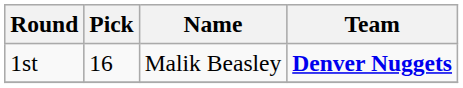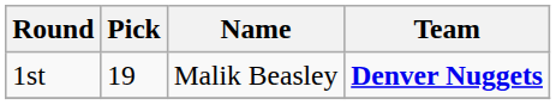1st | Pick: 16 -> 19
